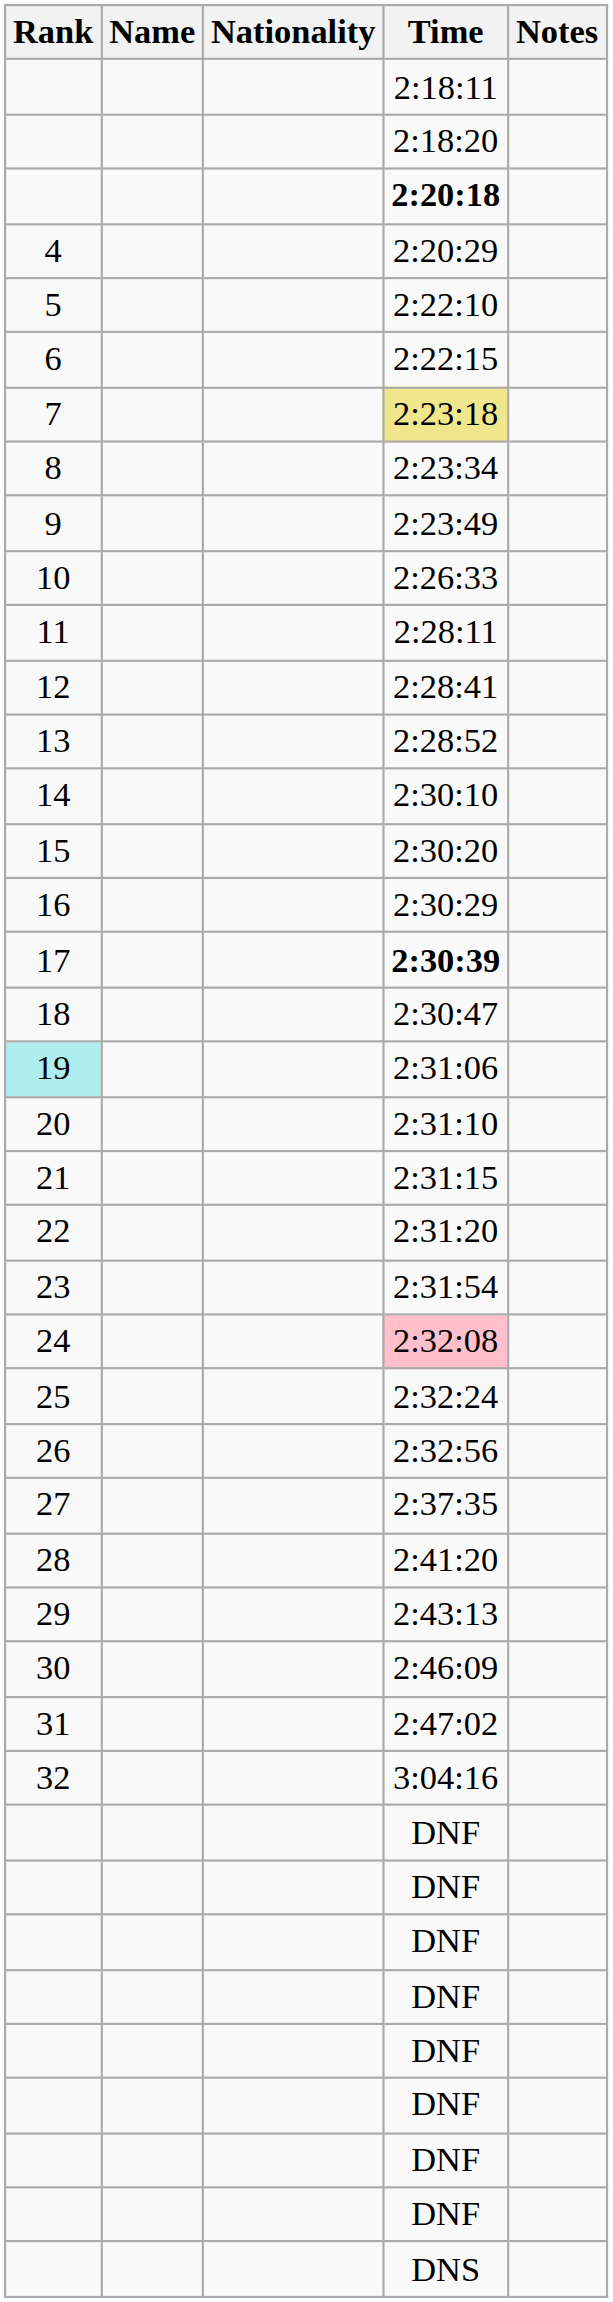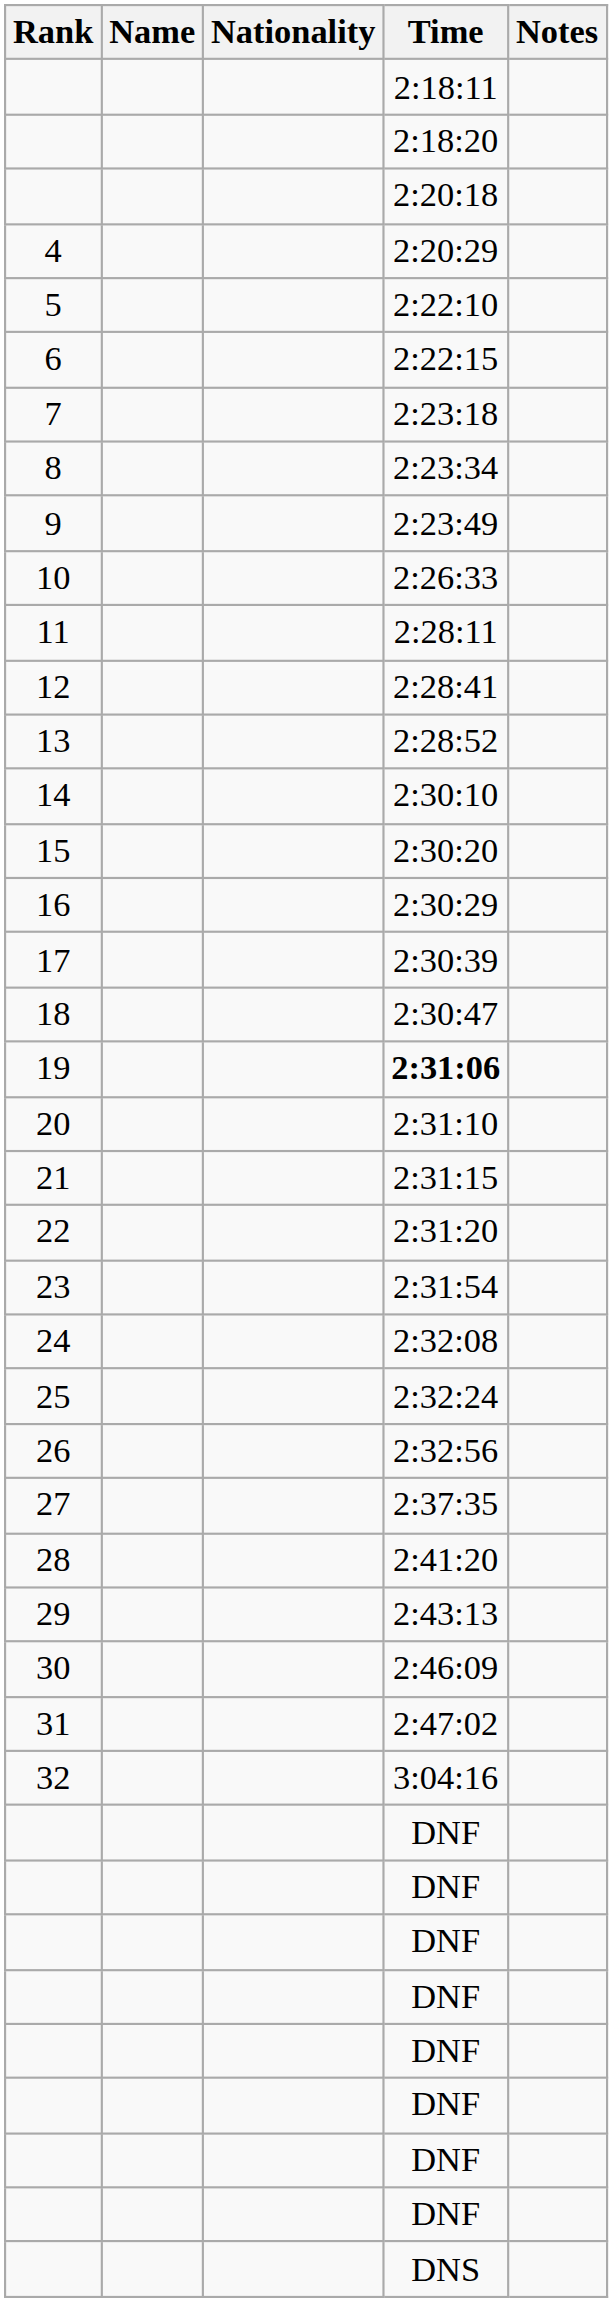2:20:18 | Time: bold -> normal
2:23:18 | Time: khaki background -> no background
2:30:39 | Time: bold -> normal
2:31:06 | Rank: paleturquoise background -> no background
2:31:06 | Time: normal -> bold
2:32:08 | Time: pink background -> no background
